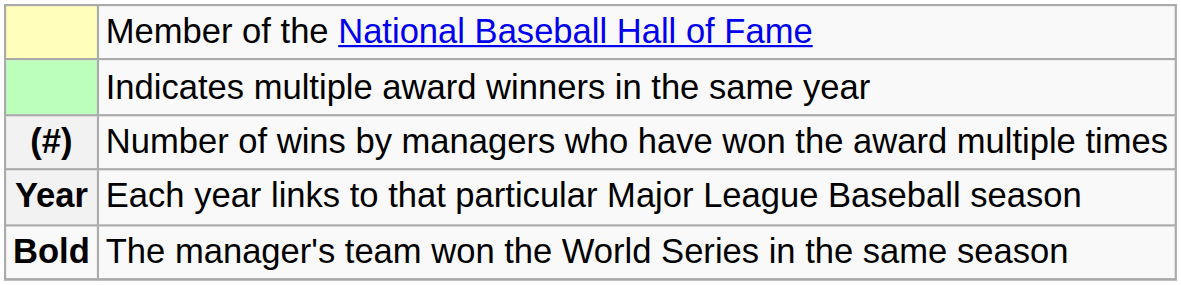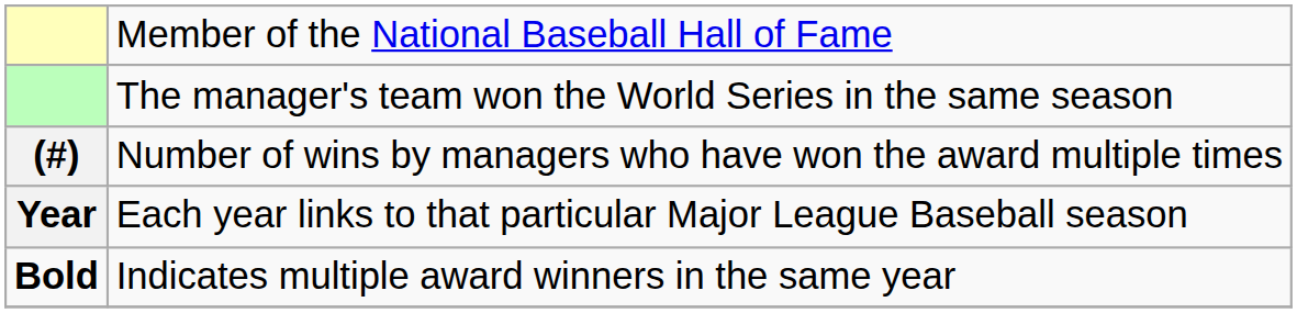row 2 | column 2: Indicates multiple award winners in the same year -> The manager's team won the World Series in the same season
row 5 | column 2: The manager's team won the World Series in the same season -> Indicates multiple award winners in the same year
